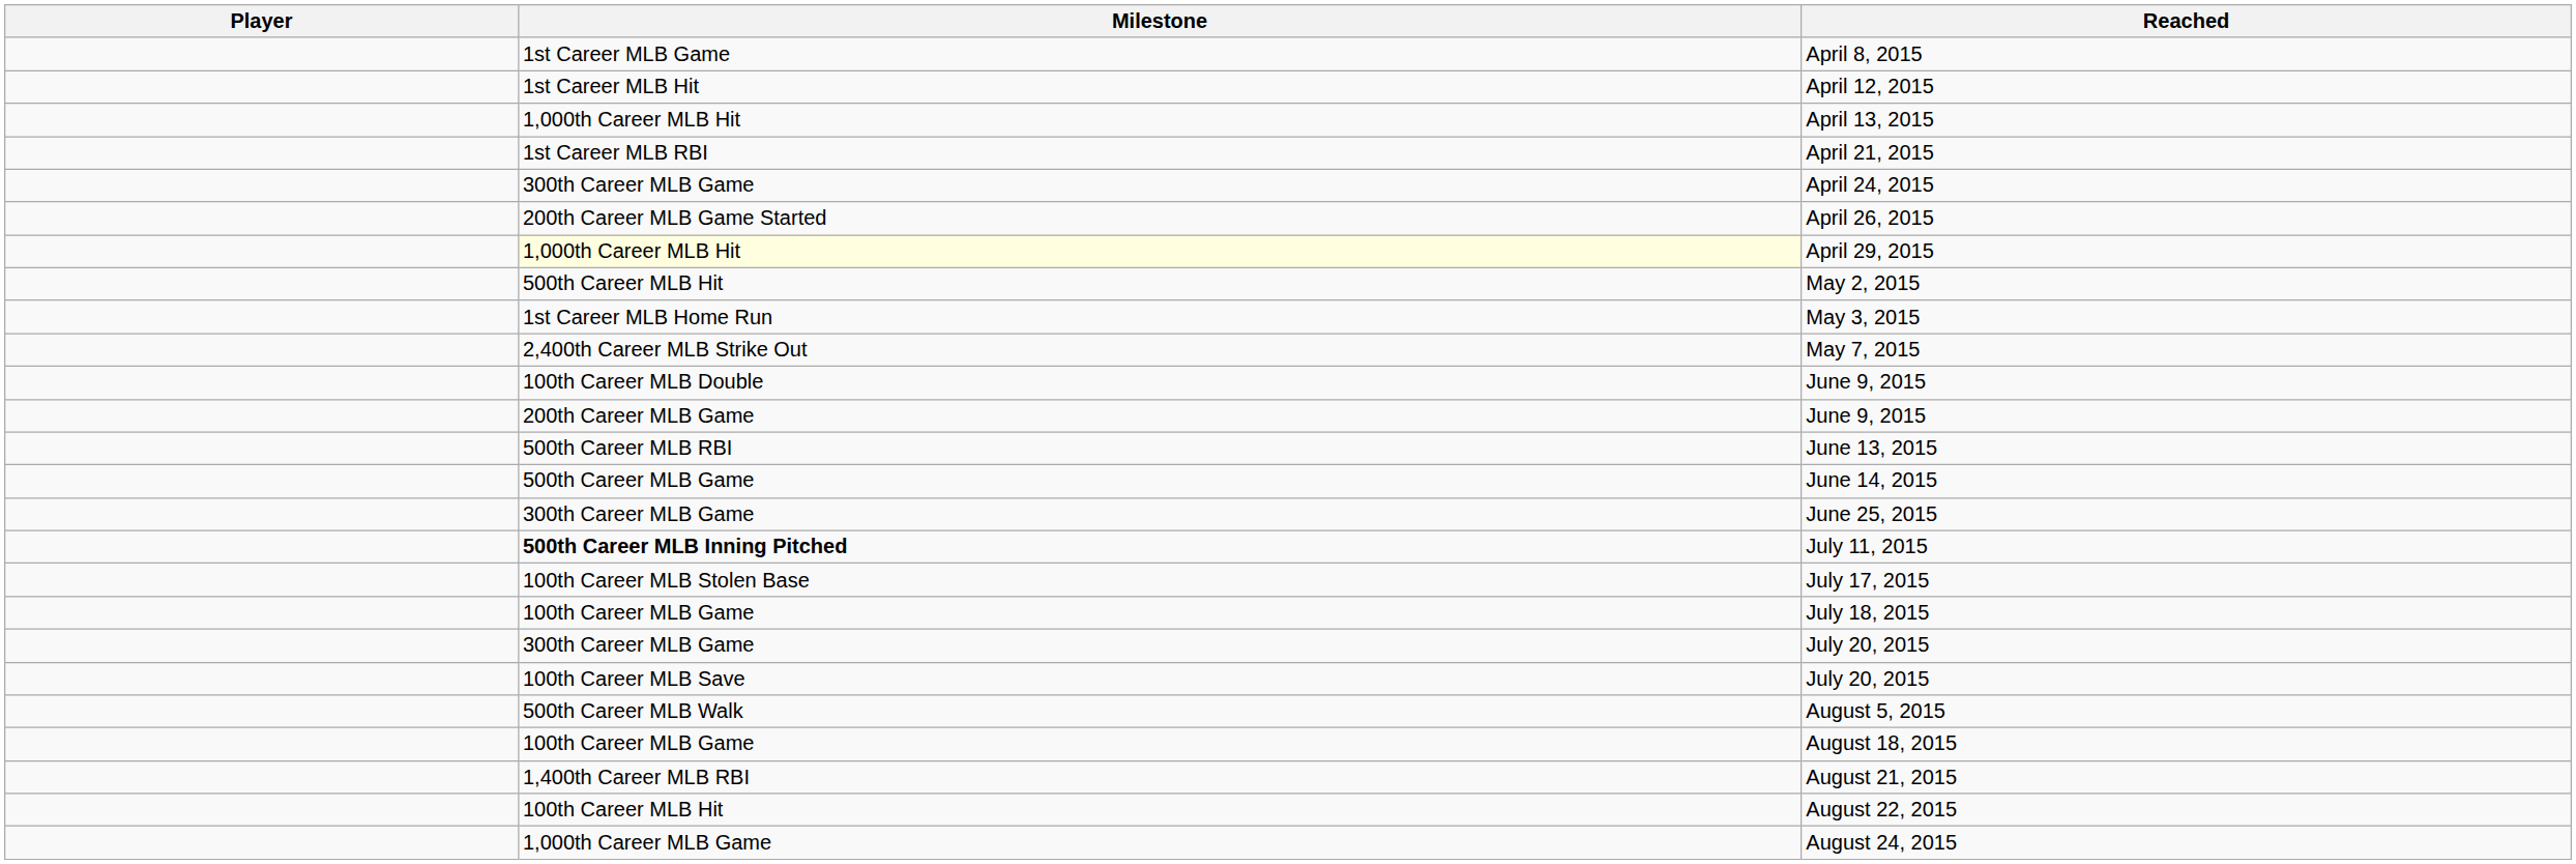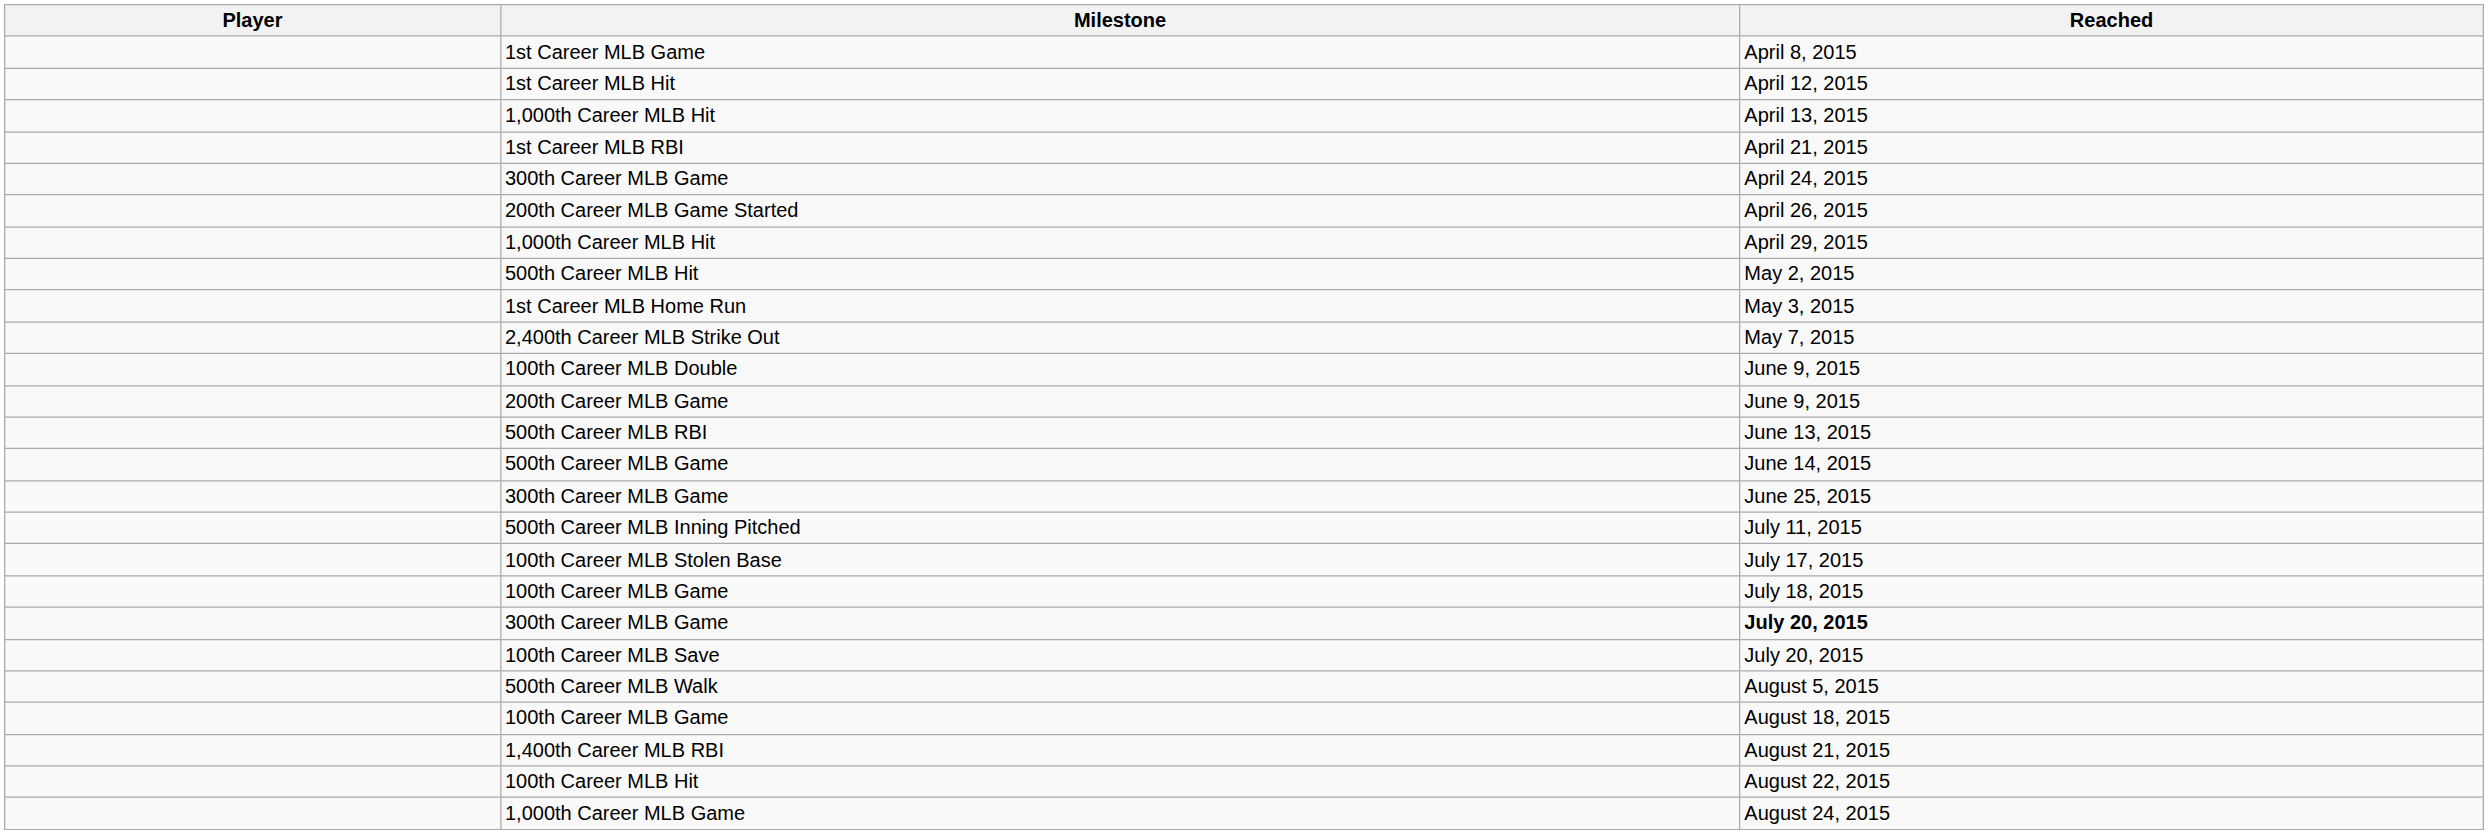row 8 | Milestone: lightyellow background -> no background
row 17 | Milestone: bold -> normal
row 20 | Reached: normal -> bold
